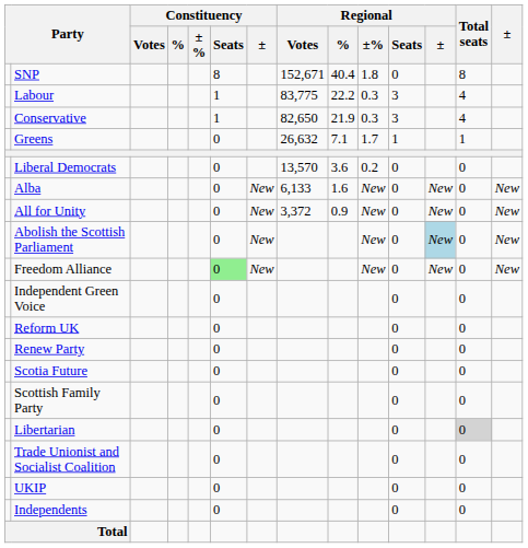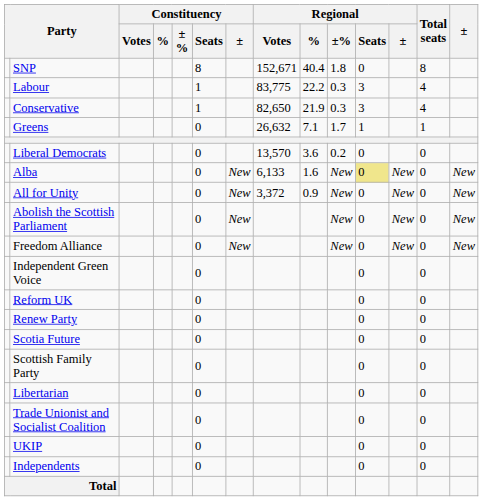Alba | Regional / Seats: no background -> khaki background
Abolish the Scottish Parliament | Regional / ±: lightblue background -> no background
Freedom Alliance | Constituency / Seats: lightgreen background -> no background
Libertarian | Total seats: lightgrey background -> no background
